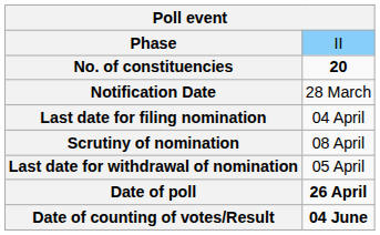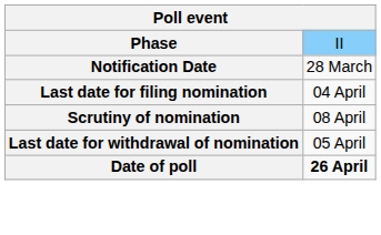- row: No. of constituencies | 20
- row: Date of counting of votes/Result | 04 June
